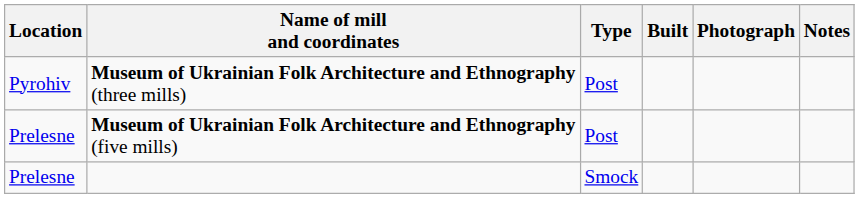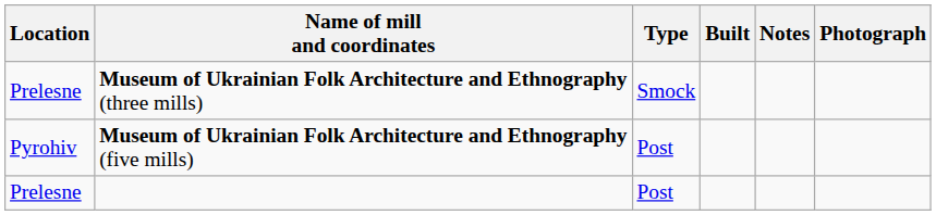columns swapped: Notes <-> Photograph
row 2 | Location: Pyrohiv -> Prelesne
row 2 | Type: Post -> Smock
row 3 | Location: Prelesne -> Pyrohiv
row 4 | Type: Smock -> Post
